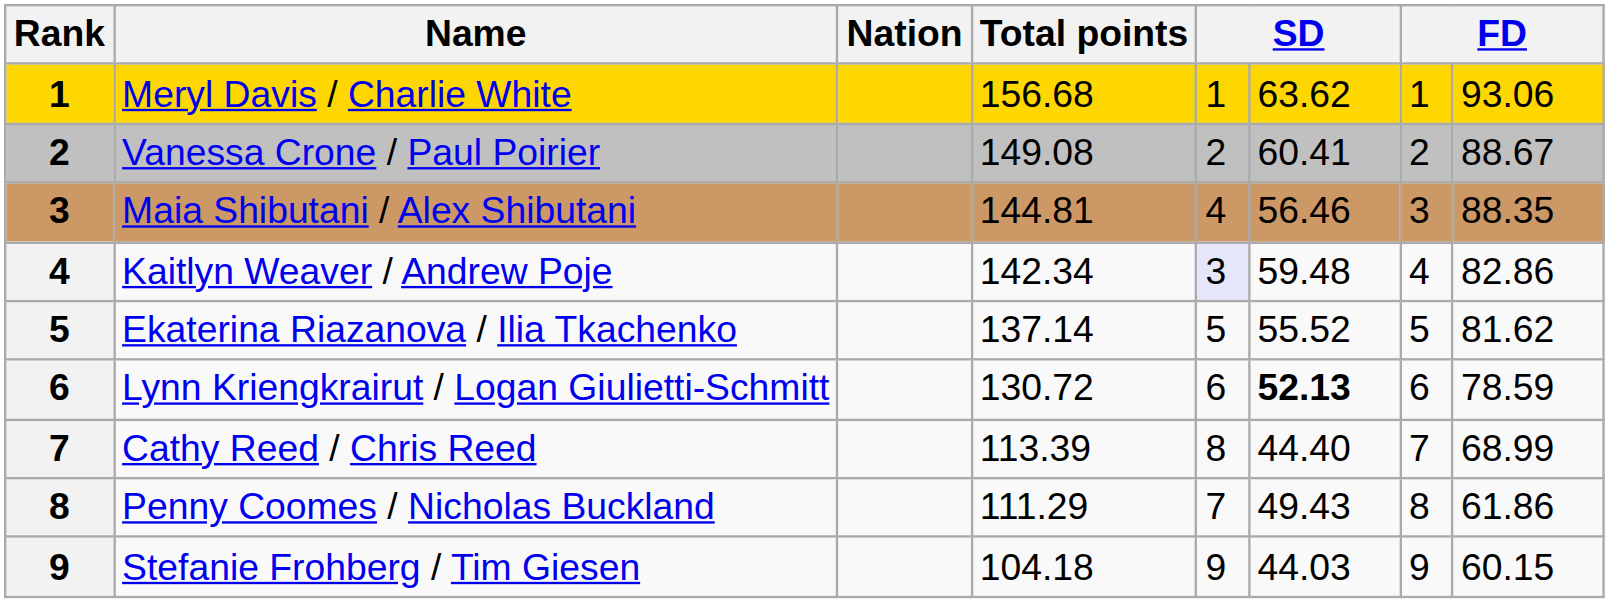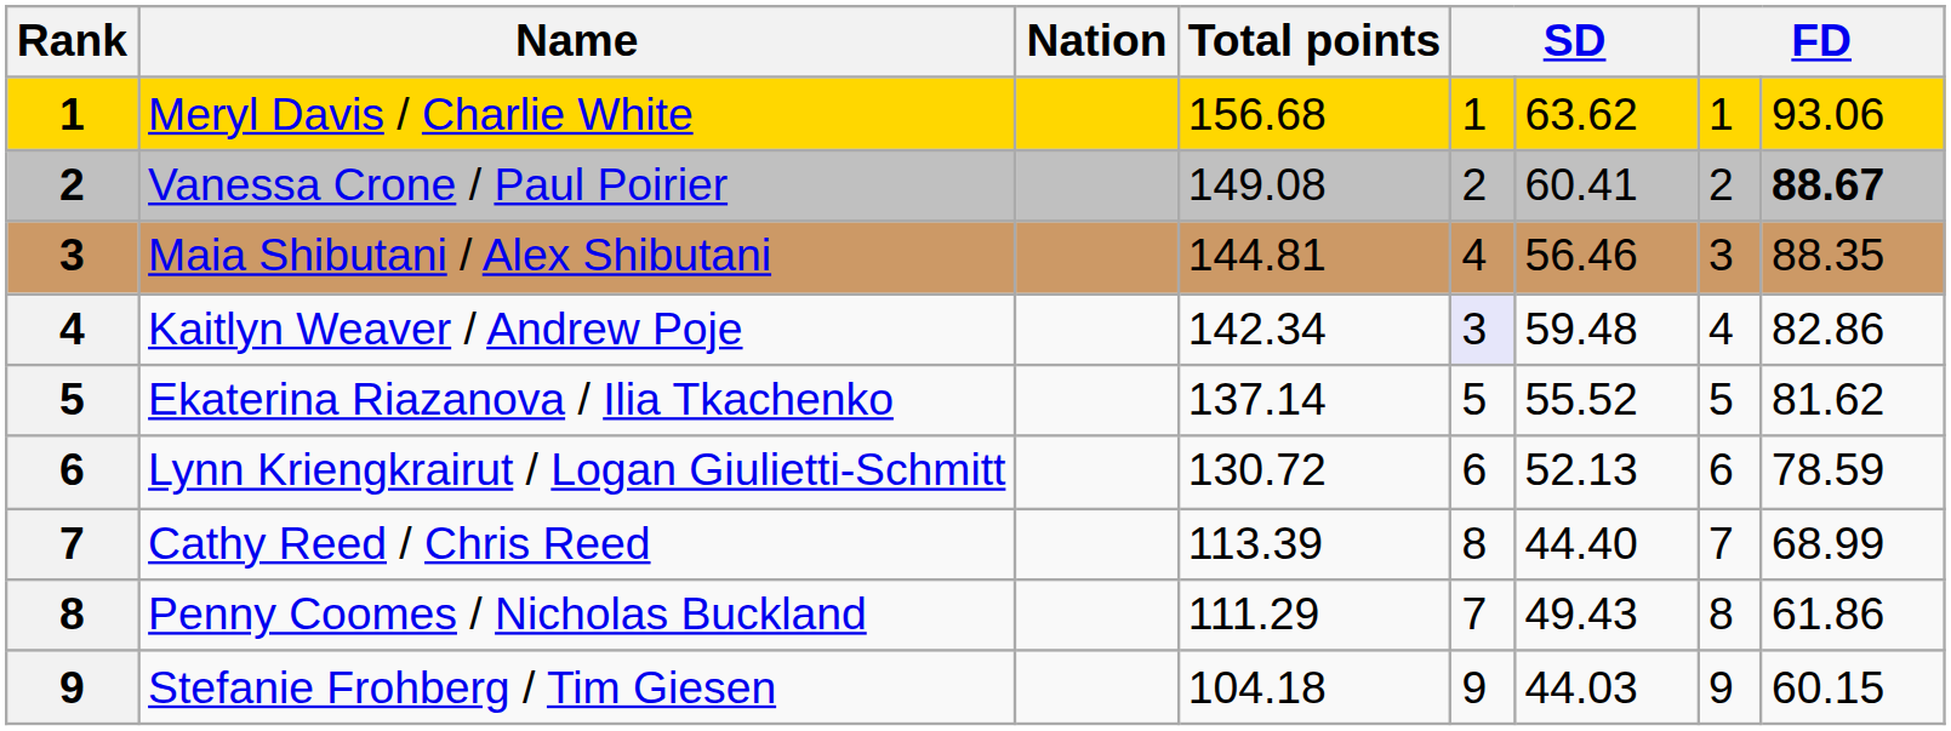Vanessa Crone / Paul Poirier | column 8: normal -> bold
Lynn Kriengkrairut / Logan Giulietti-Schmitt | column 6: bold -> normal
